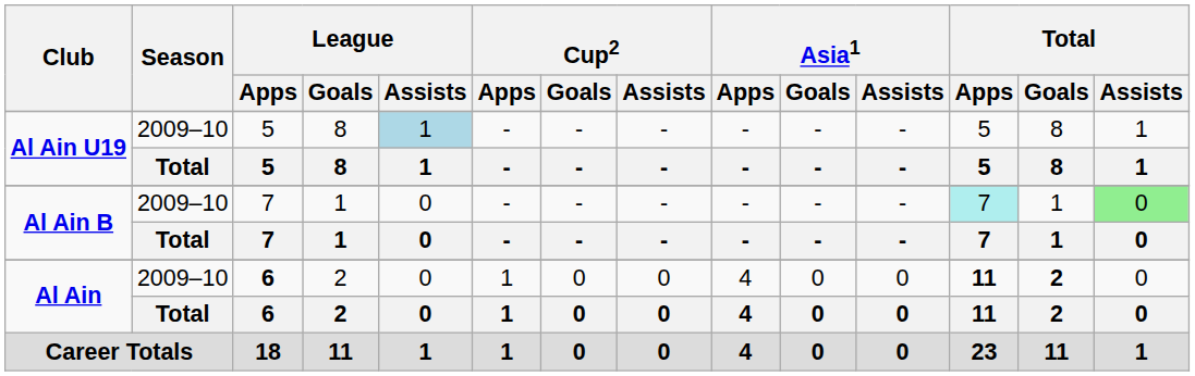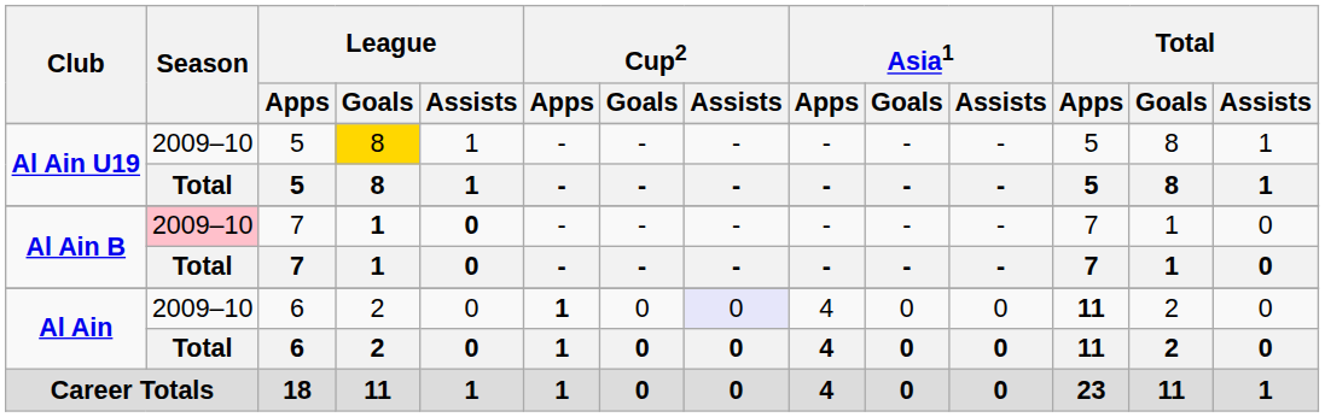row 3 | League / Goals: no background -> gold background
row 3 | League / Assists: lightblue background -> no background
row 5 | Season: no background -> pink background
row 5 | League / Goals: normal -> bold
row 5 | League / Assists: normal -> bold
row 5 | Total / Apps: paleturquoise background -> no background
row 5 | Total / Assists: lightgreen background -> no background
row 7 | League / Apps: bold -> normal
row 7 | Cup2 / Apps: normal -> bold
row 7 | Cup2 / Assists: no background -> lavender background
row 7 | Total / Goals: bold -> normal
